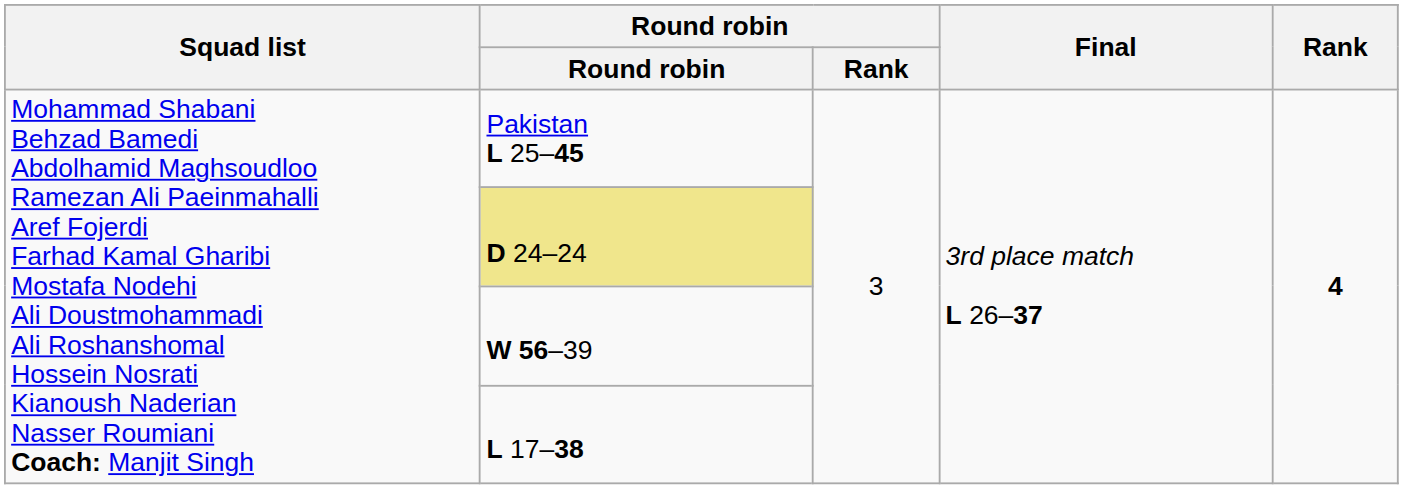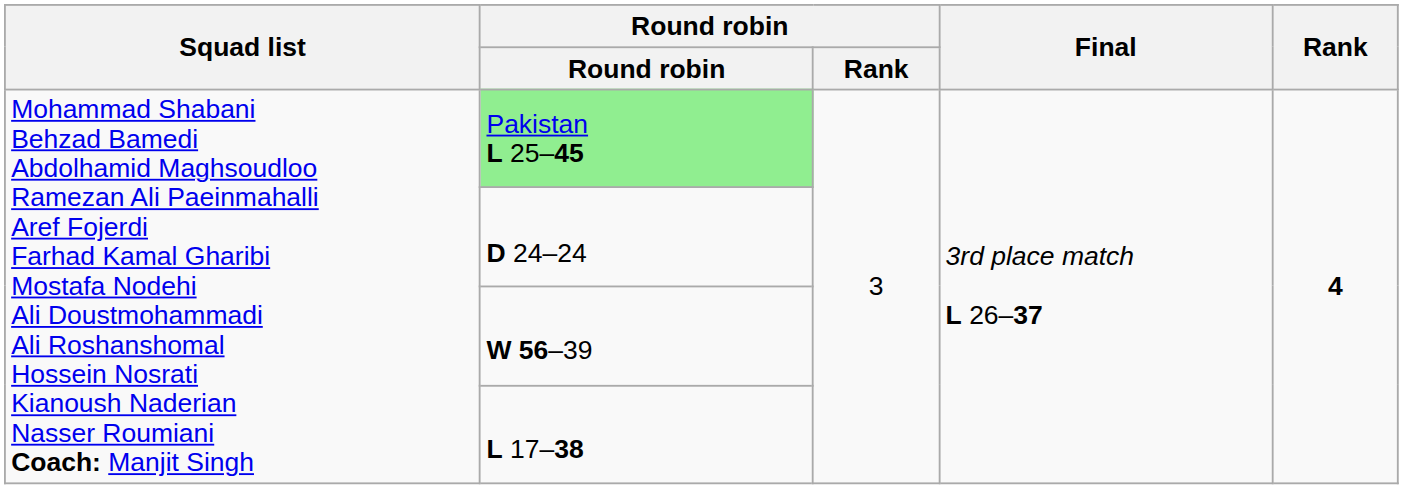Pakistan L 25–45 | Round robin: no background -> lightgreen background
D 24–24 | Round robin: khaki background -> no background
